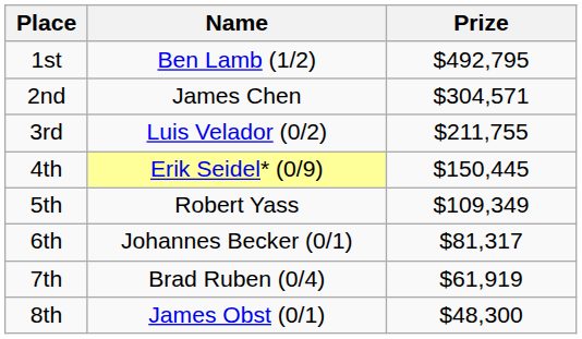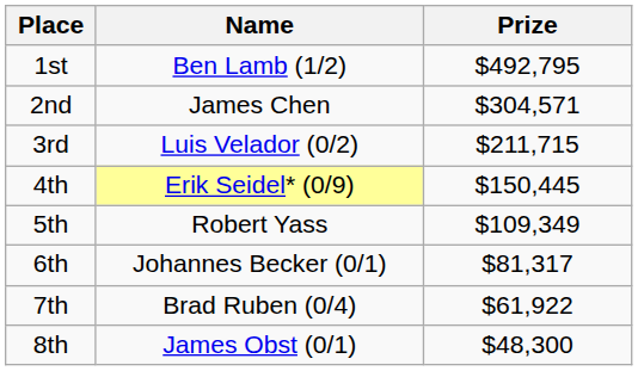3rd | Prize: $211,755 -> $211,715
7th | Prize: $61,919 -> $61,922
